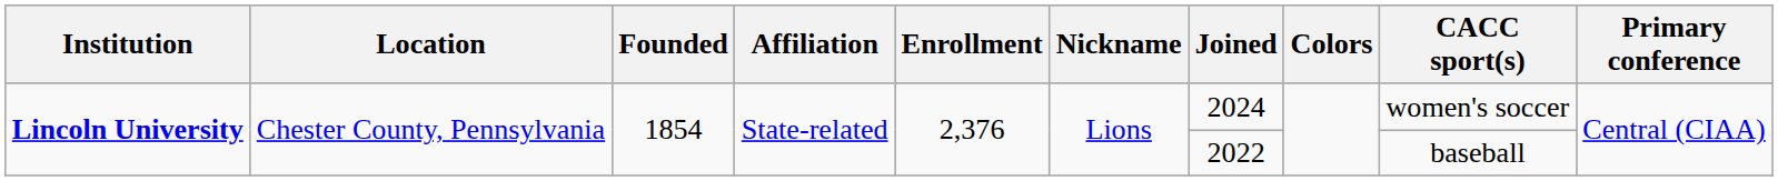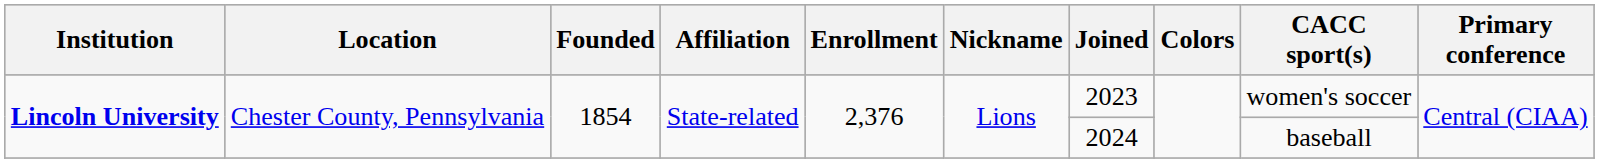row 2 | Joined: 2024 -> 2023
row 3 | Joined: 2022 -> 2024
